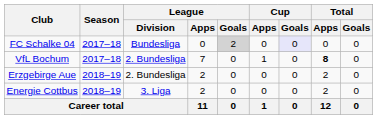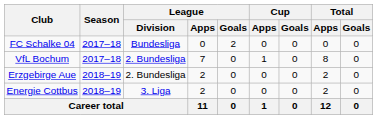FC Schalke 04 | League / Goals: lightgrey background -> no background
FC Schalke 04 | Cup / Goals: lavender background -> no background
VfL Bochum | Total / Apps: bold -> normal
